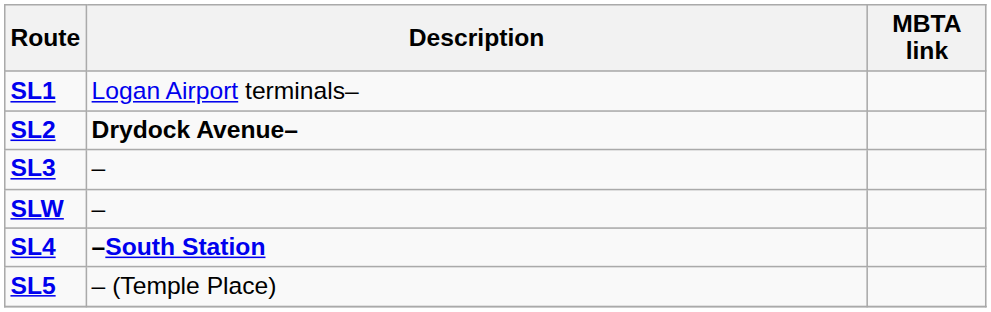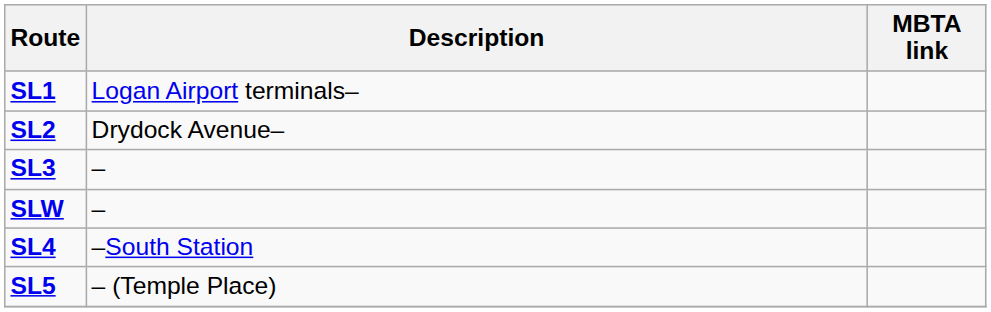SL2 | Description: bold -> normal
SL4 | Description: bold -> normal
